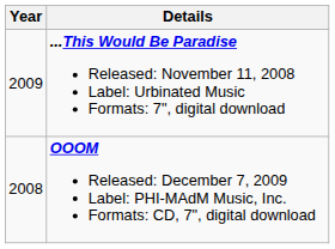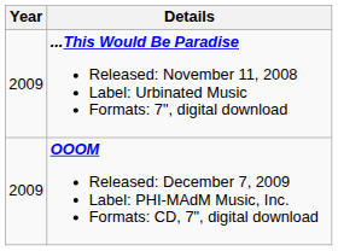row 3 | Year: 2008 -> 2009
